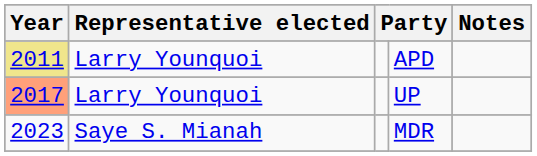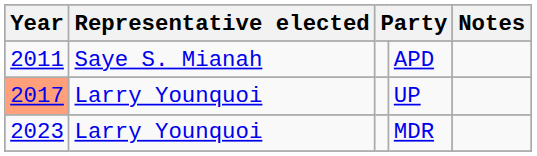APD | Year: khaki background -> no background
APD | Representative elected: Larry Younquoi -> Saye S. Mianah
MDR | Representative elected: Saye S. Mianah -> Larry Younquoi
